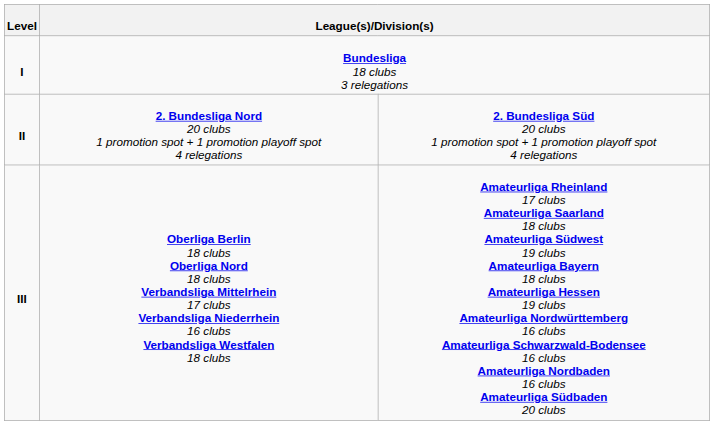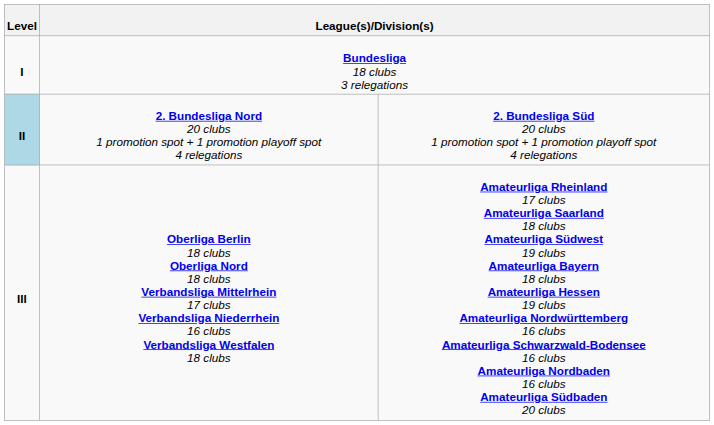II | Level: no background -> lightblue background
